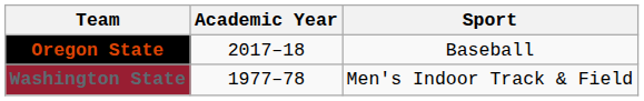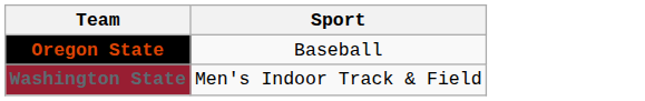- column: Academic Year | 2017–18 | 1977–78
